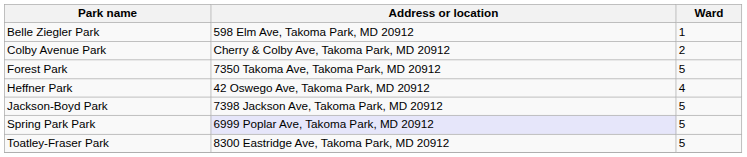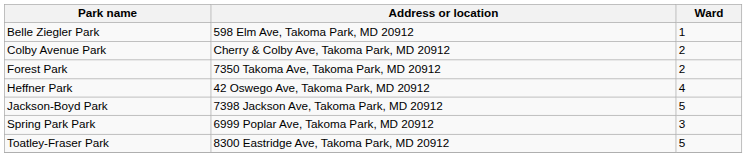Forest Park | Ward: 5 -> 2
Spring Park Park | Address or location: lavender background -> no background
Spring Park Park | Ward: 5 -> 3
